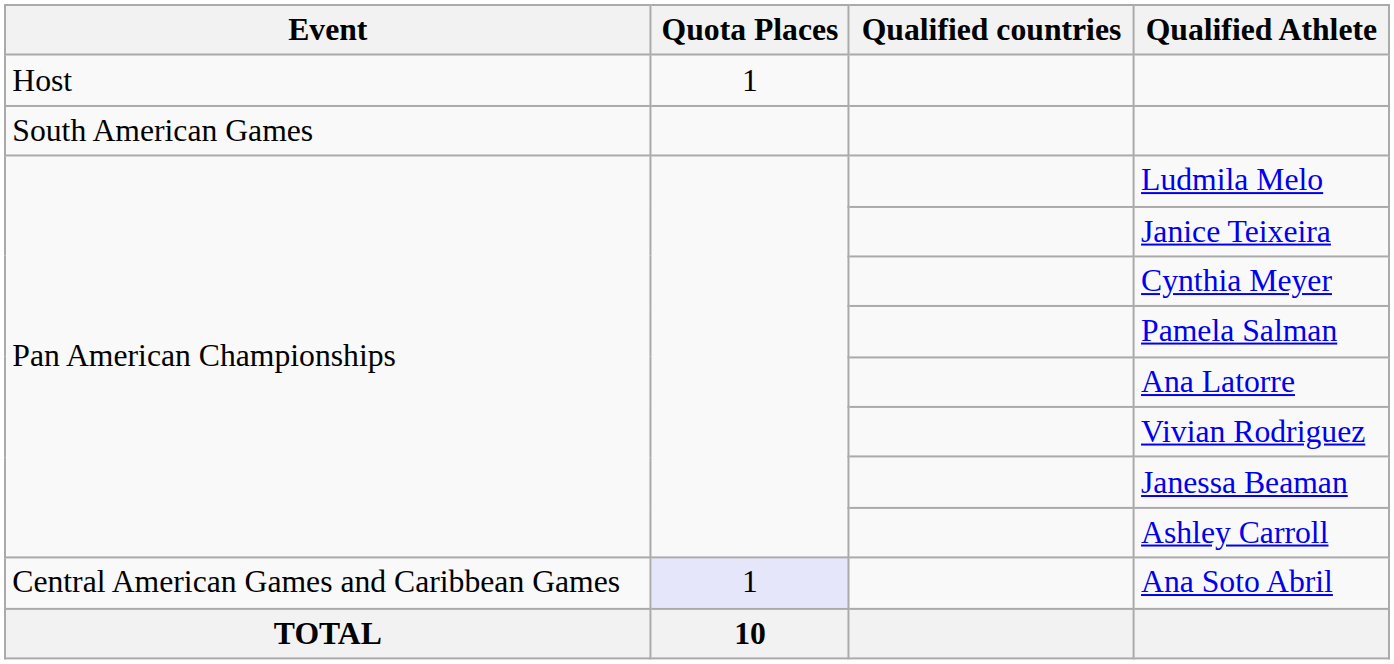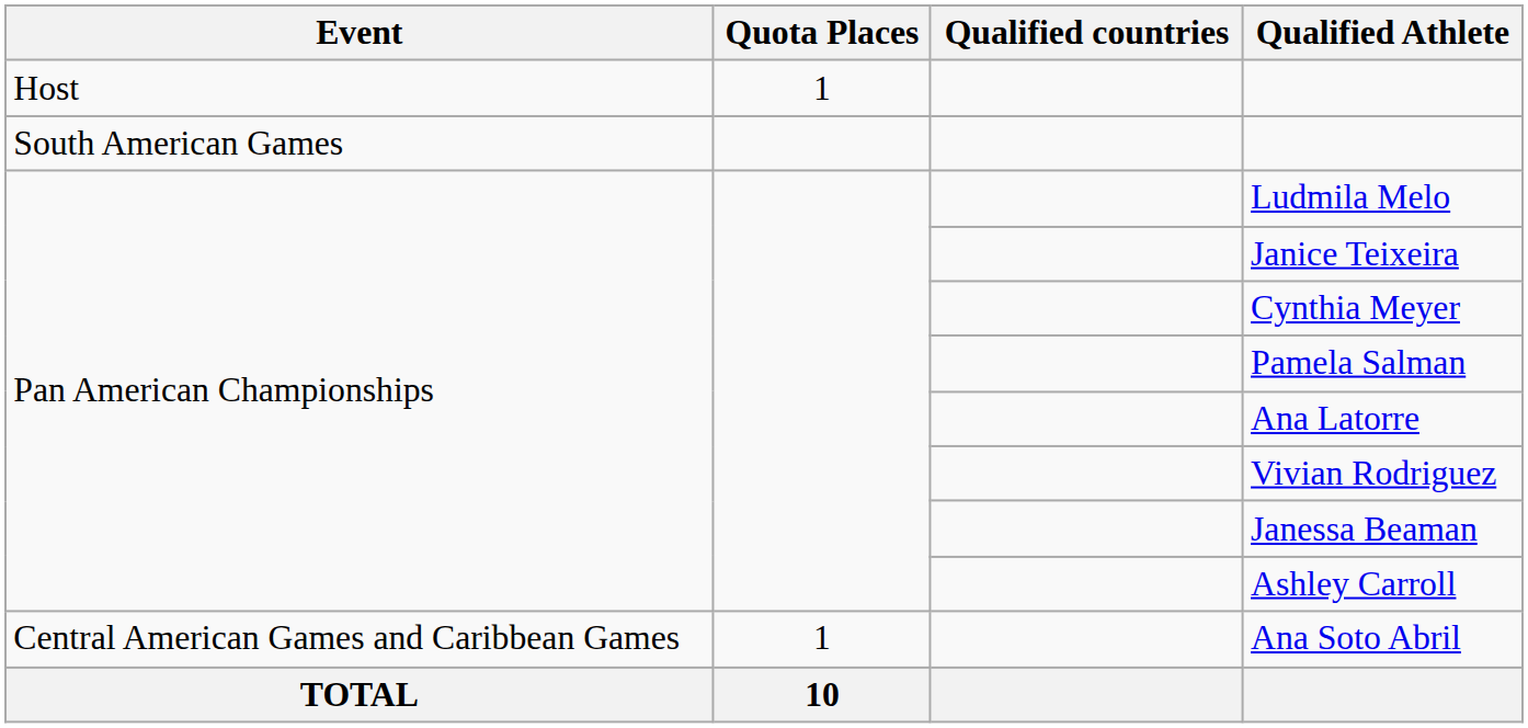Ana Soto Abril | Quota Places: lavender background -> no background
